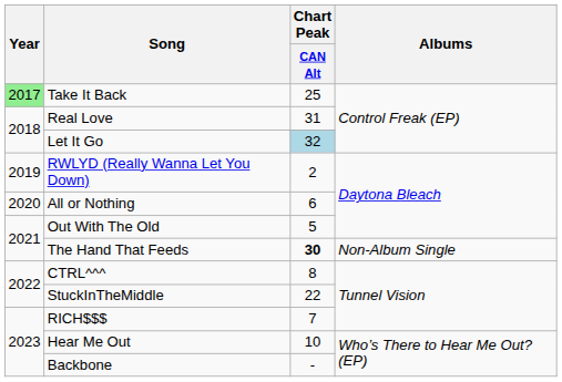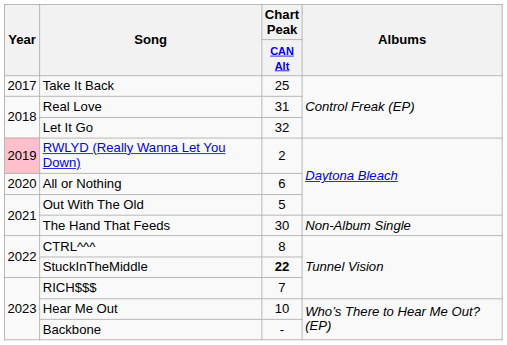Take It Back | Year: lightgreen background -> no background
Let It Go | Chart Peak / CAN Alt: lightblue background -> no background
RWLYD (Really Wanna Let You Down) | Year: no background -> pink background
The Hand That Feeds | Chart Peak / CAN Alt: bold -> normal
StuckInTheMiddle | Chart Peak / CAN Alt: normal -> bold
